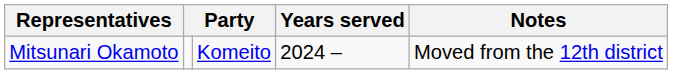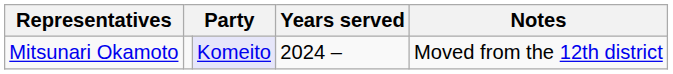Mitsunari Okamoto | column 3: no background -> lavender background
